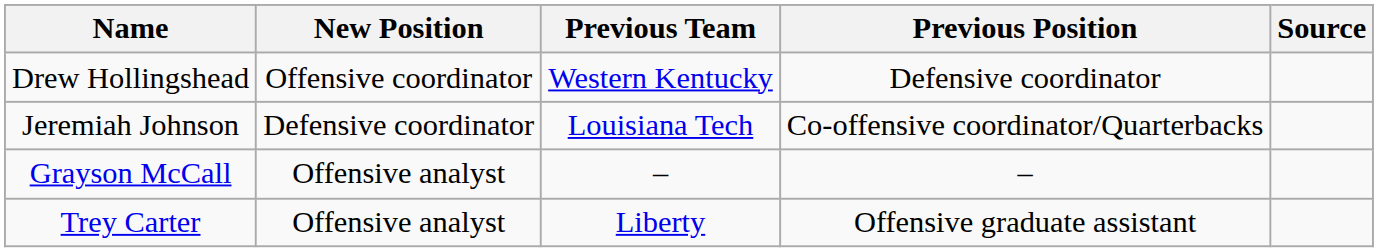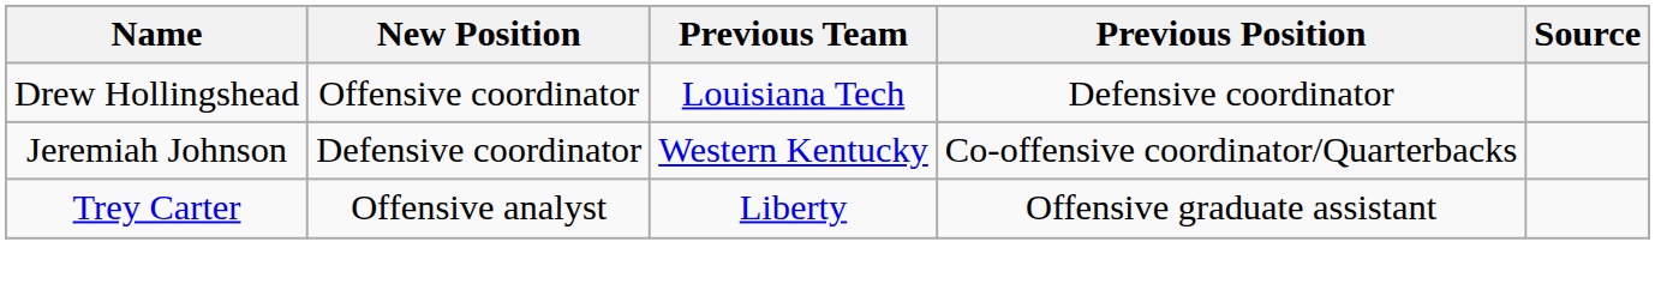Drew Hollingshead | Previous Team: Western Kentucky -> Louisiana Tech
Jeremiah Johnson | Previous Team: Louisiana Tech -> Western Kentucky
- row: Grayson McCall | Offensive analyst | – | –
